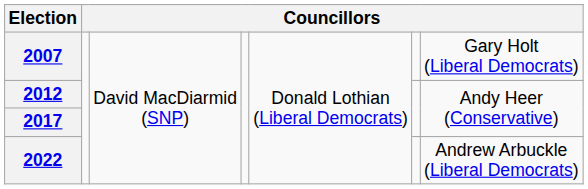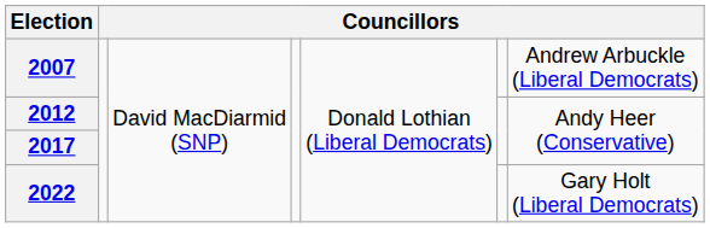2007 | column 7: Gary Holt (Liberal Democrats) -> Andrew Arbuckle (Liberal Democrats)
2022 | column 7: Andrew Arbuckle (Liberal Democrats) -> Gary Holt (Liberal Democrats)
